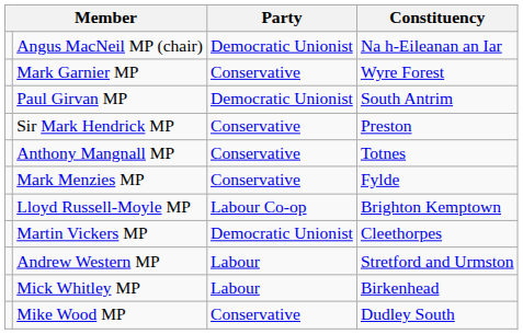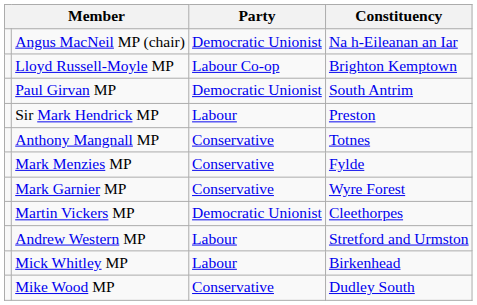rows swapped: Mark Garnier MP <-> Lloyd Russell-Moyle MP
Sir Mark Hendrick MP | Party: Conservative -> Labour
